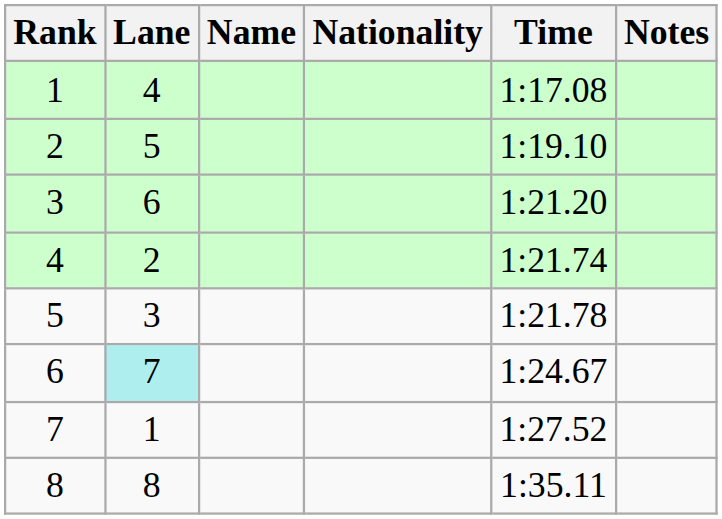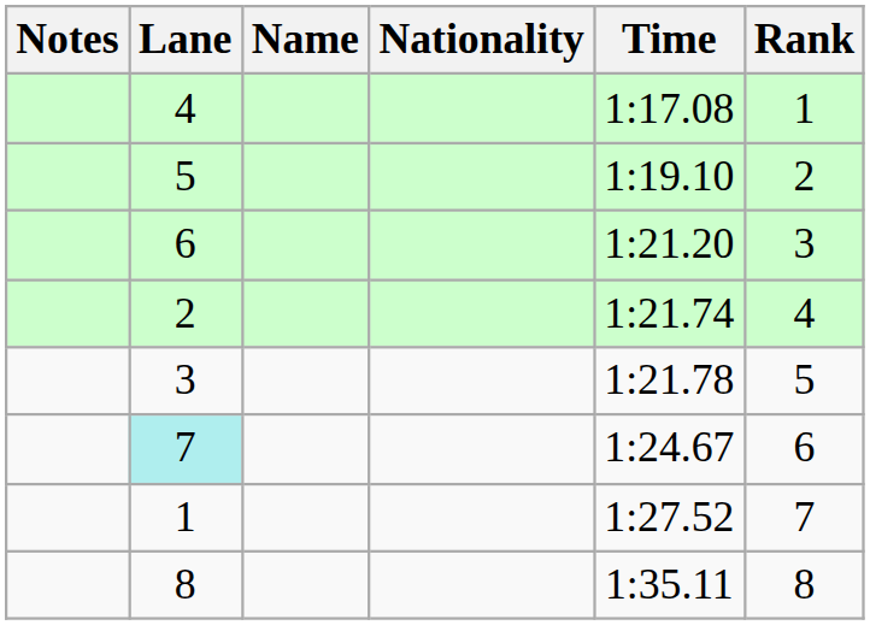columns swapped: Rank <-> Notes
